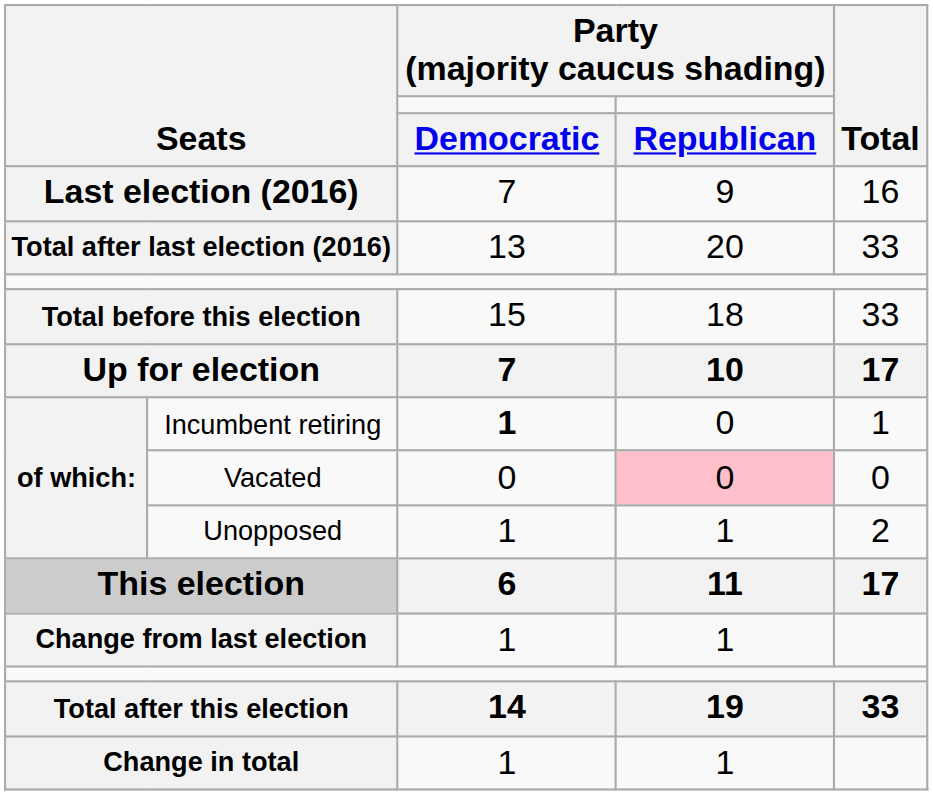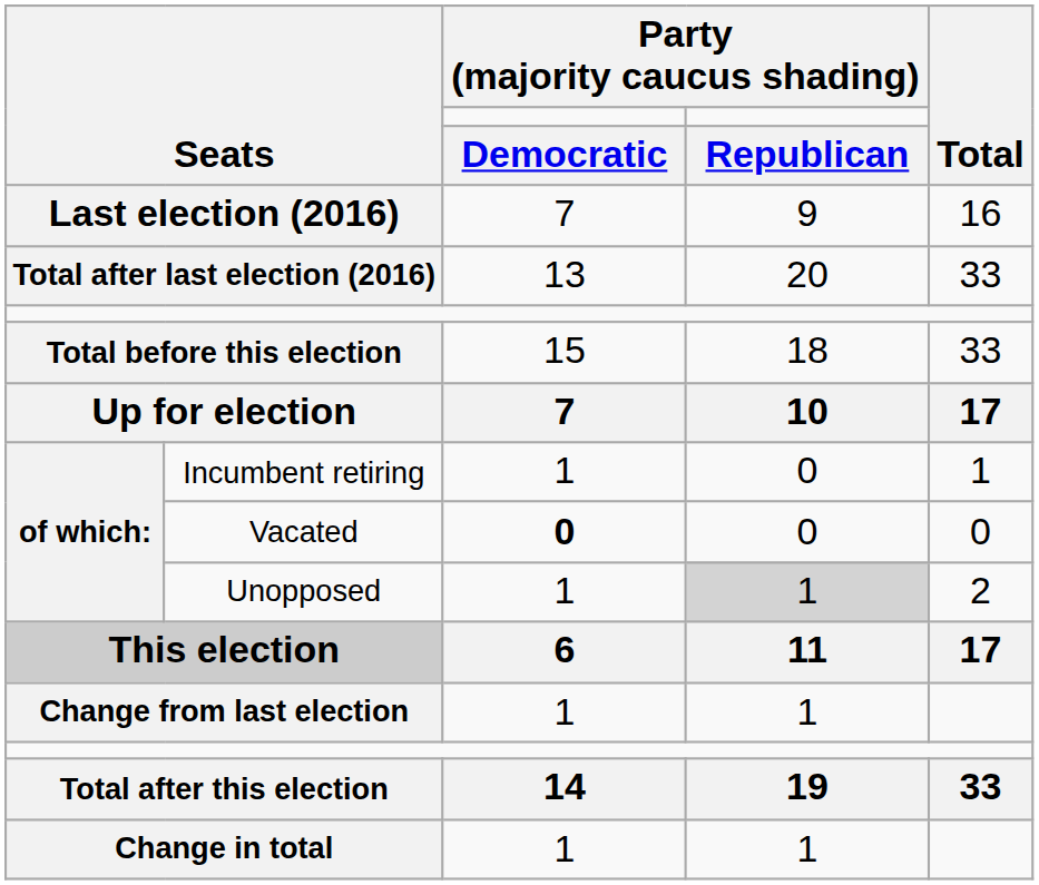Incumbent retiring | column 3: bold -> normal
Vacated | column 3: normal -> bold
Vacated | column 4: pink background -> no background
Unopposed | column 4: no background -> lightgrey background
